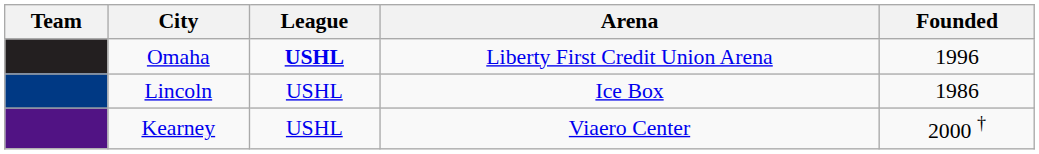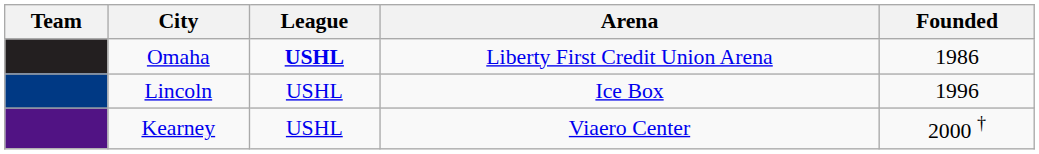Omaha | Founded: 1996 -> 1986
Lincoln | Founded: 1986 -> 1996
